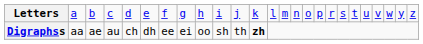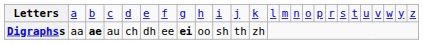Digraphss | column 3: normal -> bold
Digraphss | column 8: normal -> bold
Digraphss | column 12: bold -> normal
